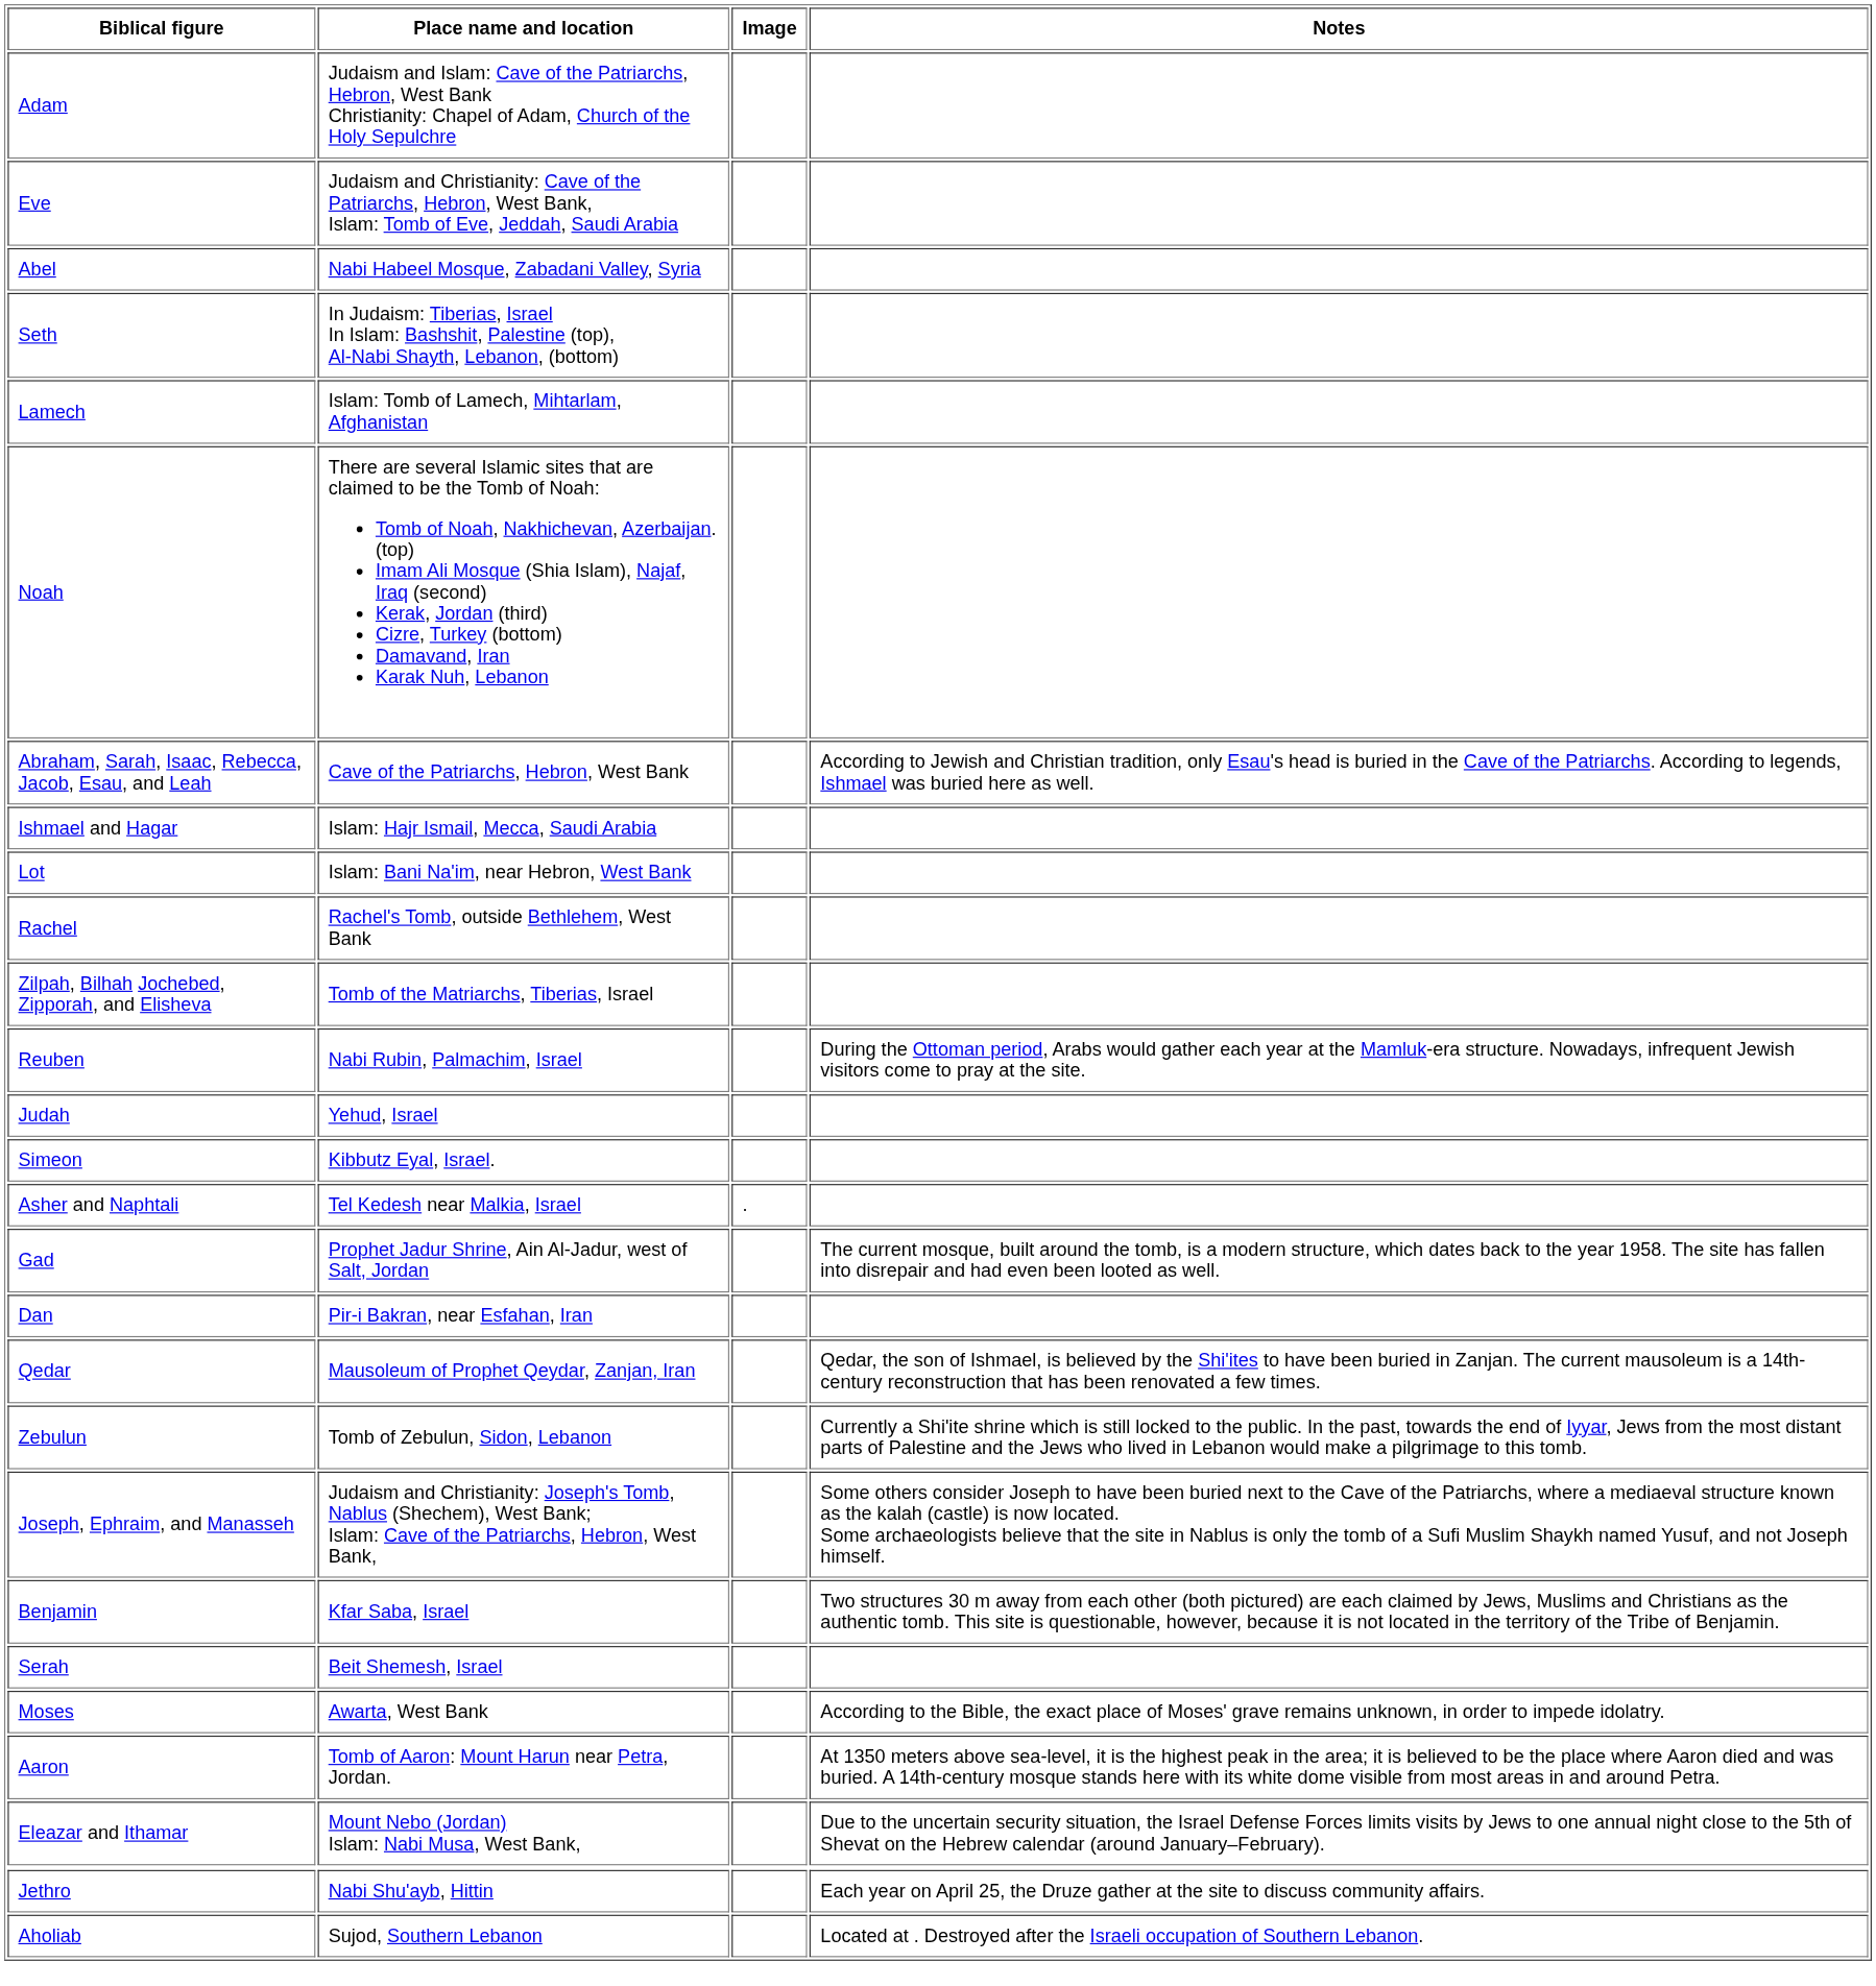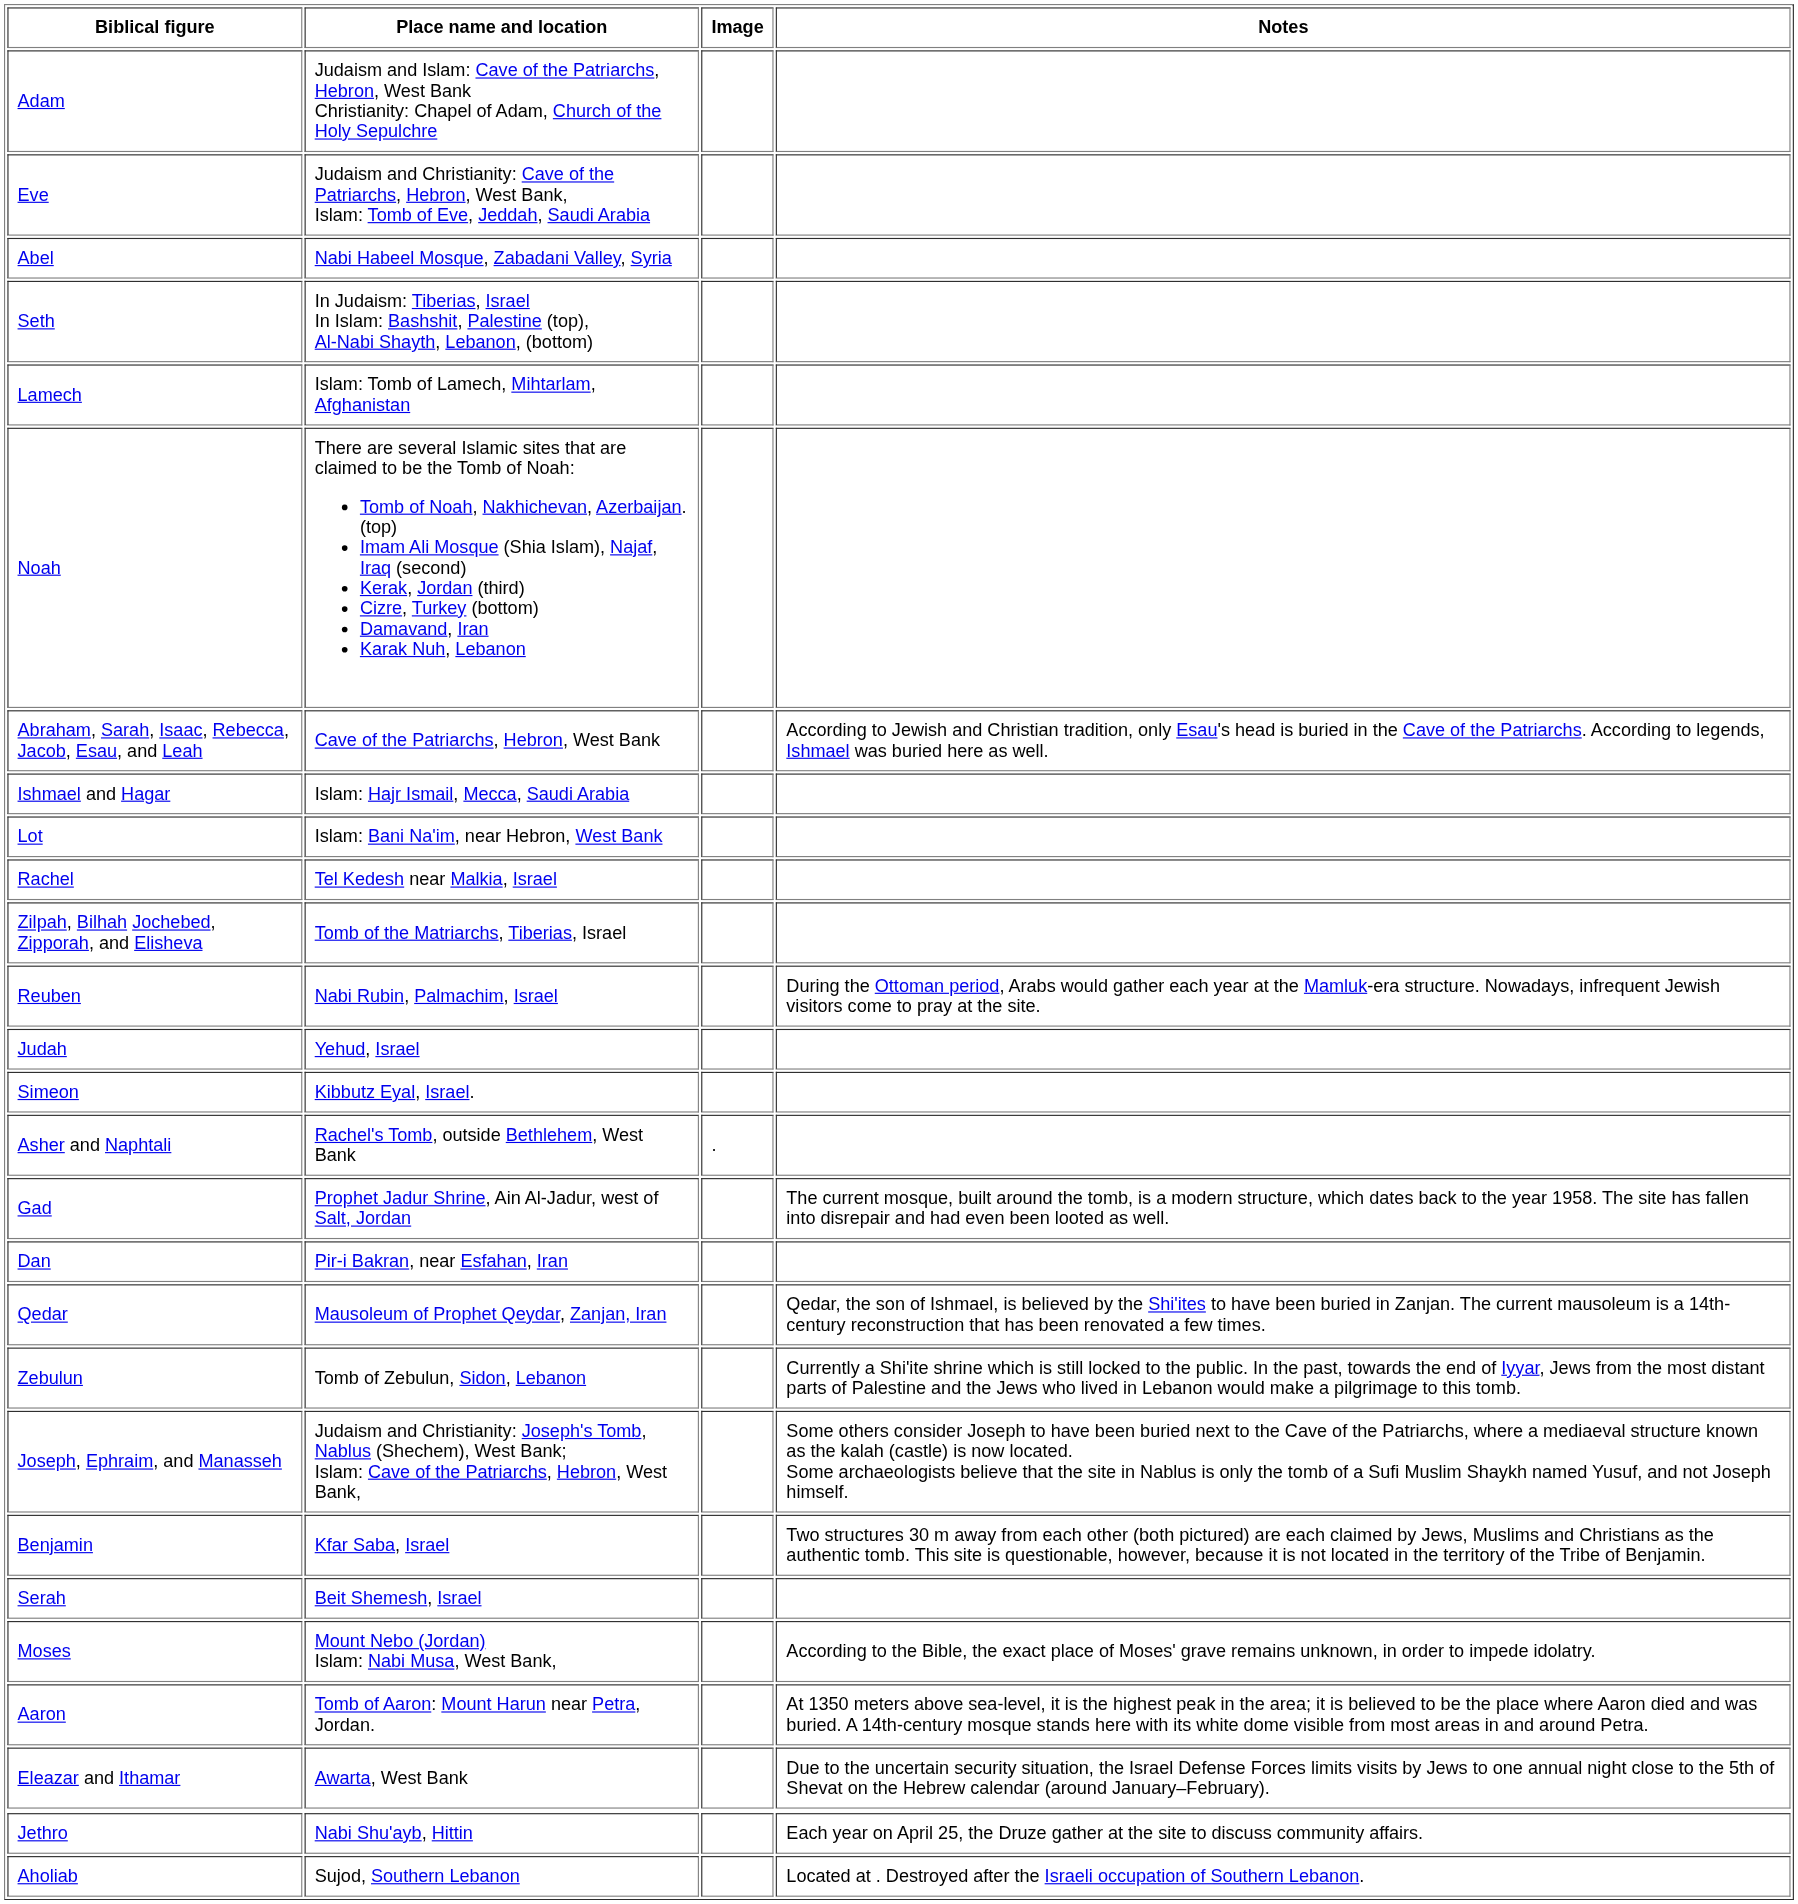Rachel | Place name and location: Rachel's Tomb, outside Bethlehem, West Bank -> Tel Kedesh near Malkia, Israel
Asher and Naphtali | Place name and location: Tel Kedesh near Malkia, Israel -> Rachel's Tomb, outside Bethlehem, West Bank
Moses | Place name and location: Awarta, West Bank -> Mount Nebo (Jordan) Islam: Nabi Musa, West Bank,
Eleazar and Ithamar | Place name and location: Mount Nebo (Jordan) Islam: Nabi Musa, West Bank, -> Awarta, West Bank
